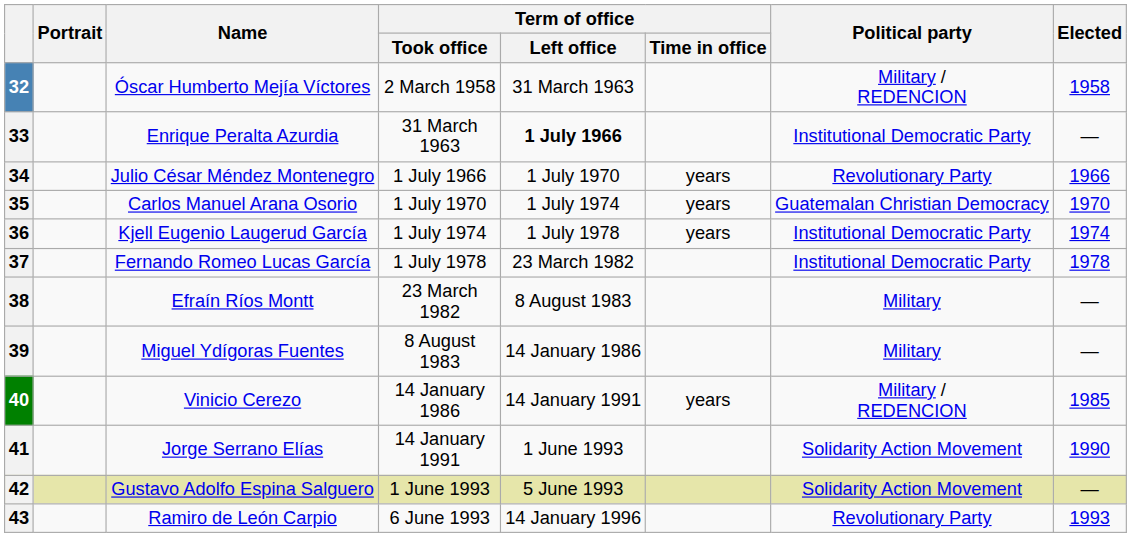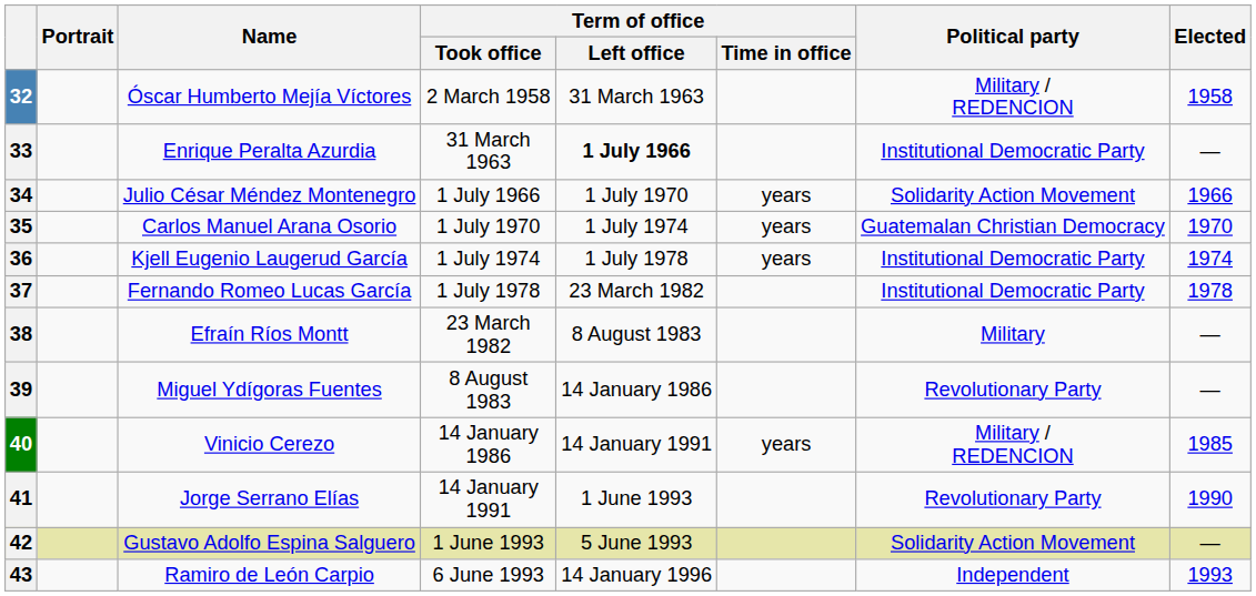34 | Political party: Revolutionary Party -> Solidarity Action Movement
39 | Political party: Military -> Revolutionary Party
41 | Political party: Solidarity Action Movement -> Revolutionary Party
43 | Political party: Revolutionary Party -> Independent
